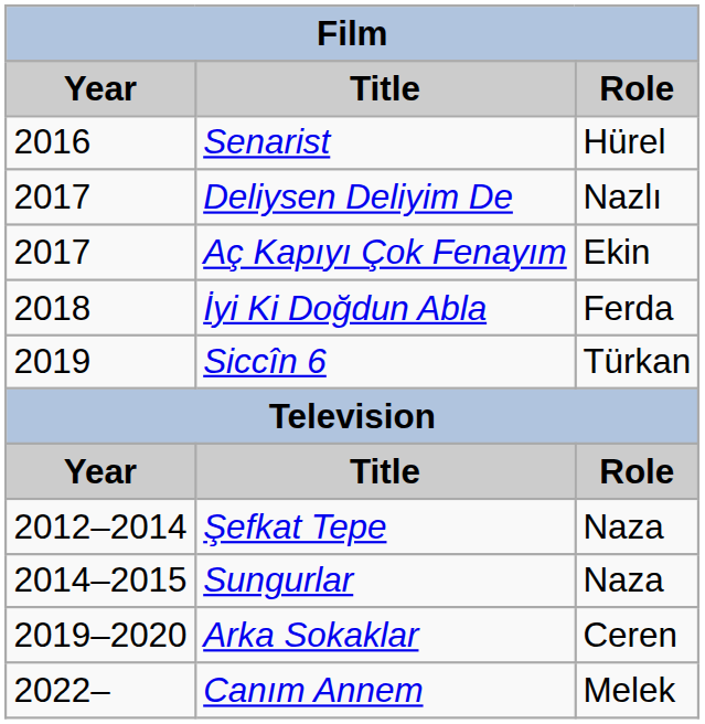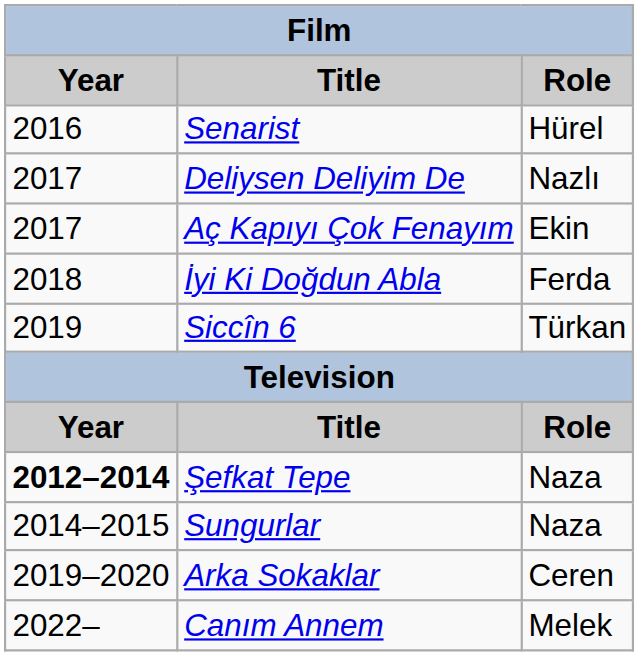Şefkat Tepe | Year: normal -> bold
